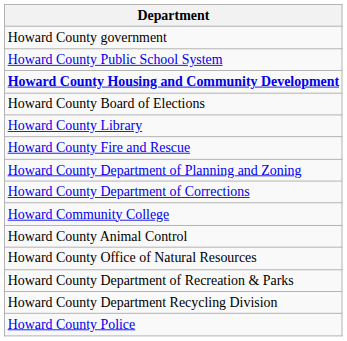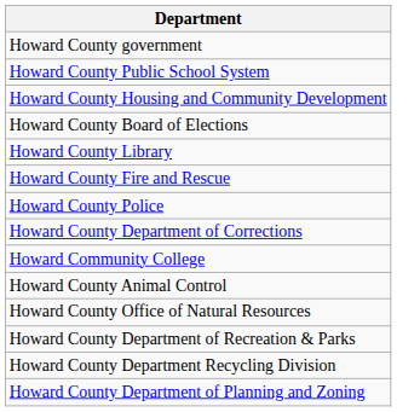row 4 | column 1: bold -> normal
row 8 | column 1: Howard County Department of Planning and Zoning -> Howard County Police
row 15 | column 1: Howard County Police -> Howard County Department of Planning and Zoning
